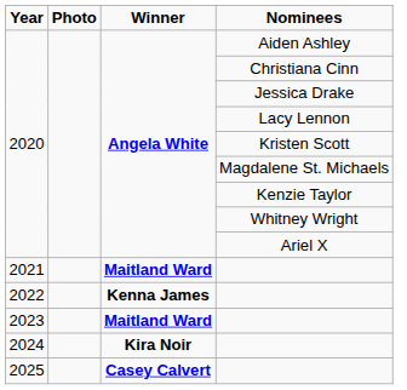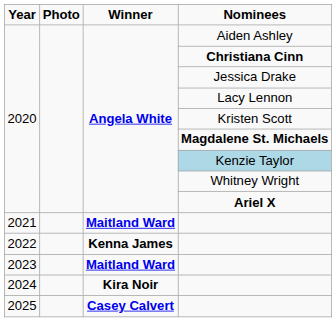Christiana Cinn | Nominees: normal -> bold
Magdalene St. Michaels | Nominees: normal -> bold
Kenzie Taylor | Nominees: no background -> lightblue background
Ariel X | Nominees: normal -> bold
